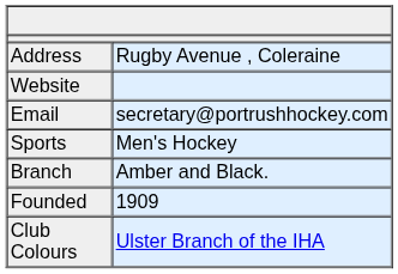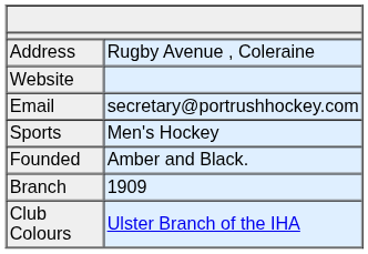row 7 | column 1: Branch -> Founded
row 8 | column 1: Founded -> Branch
